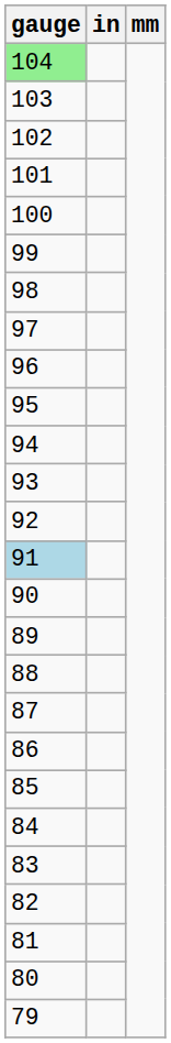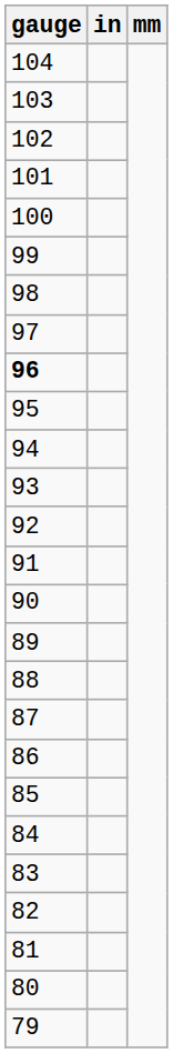104 | gauge: lightgreen background -> no background
96 | gauge: normal -> bold
91 | gauge: lightblue background -> no background
